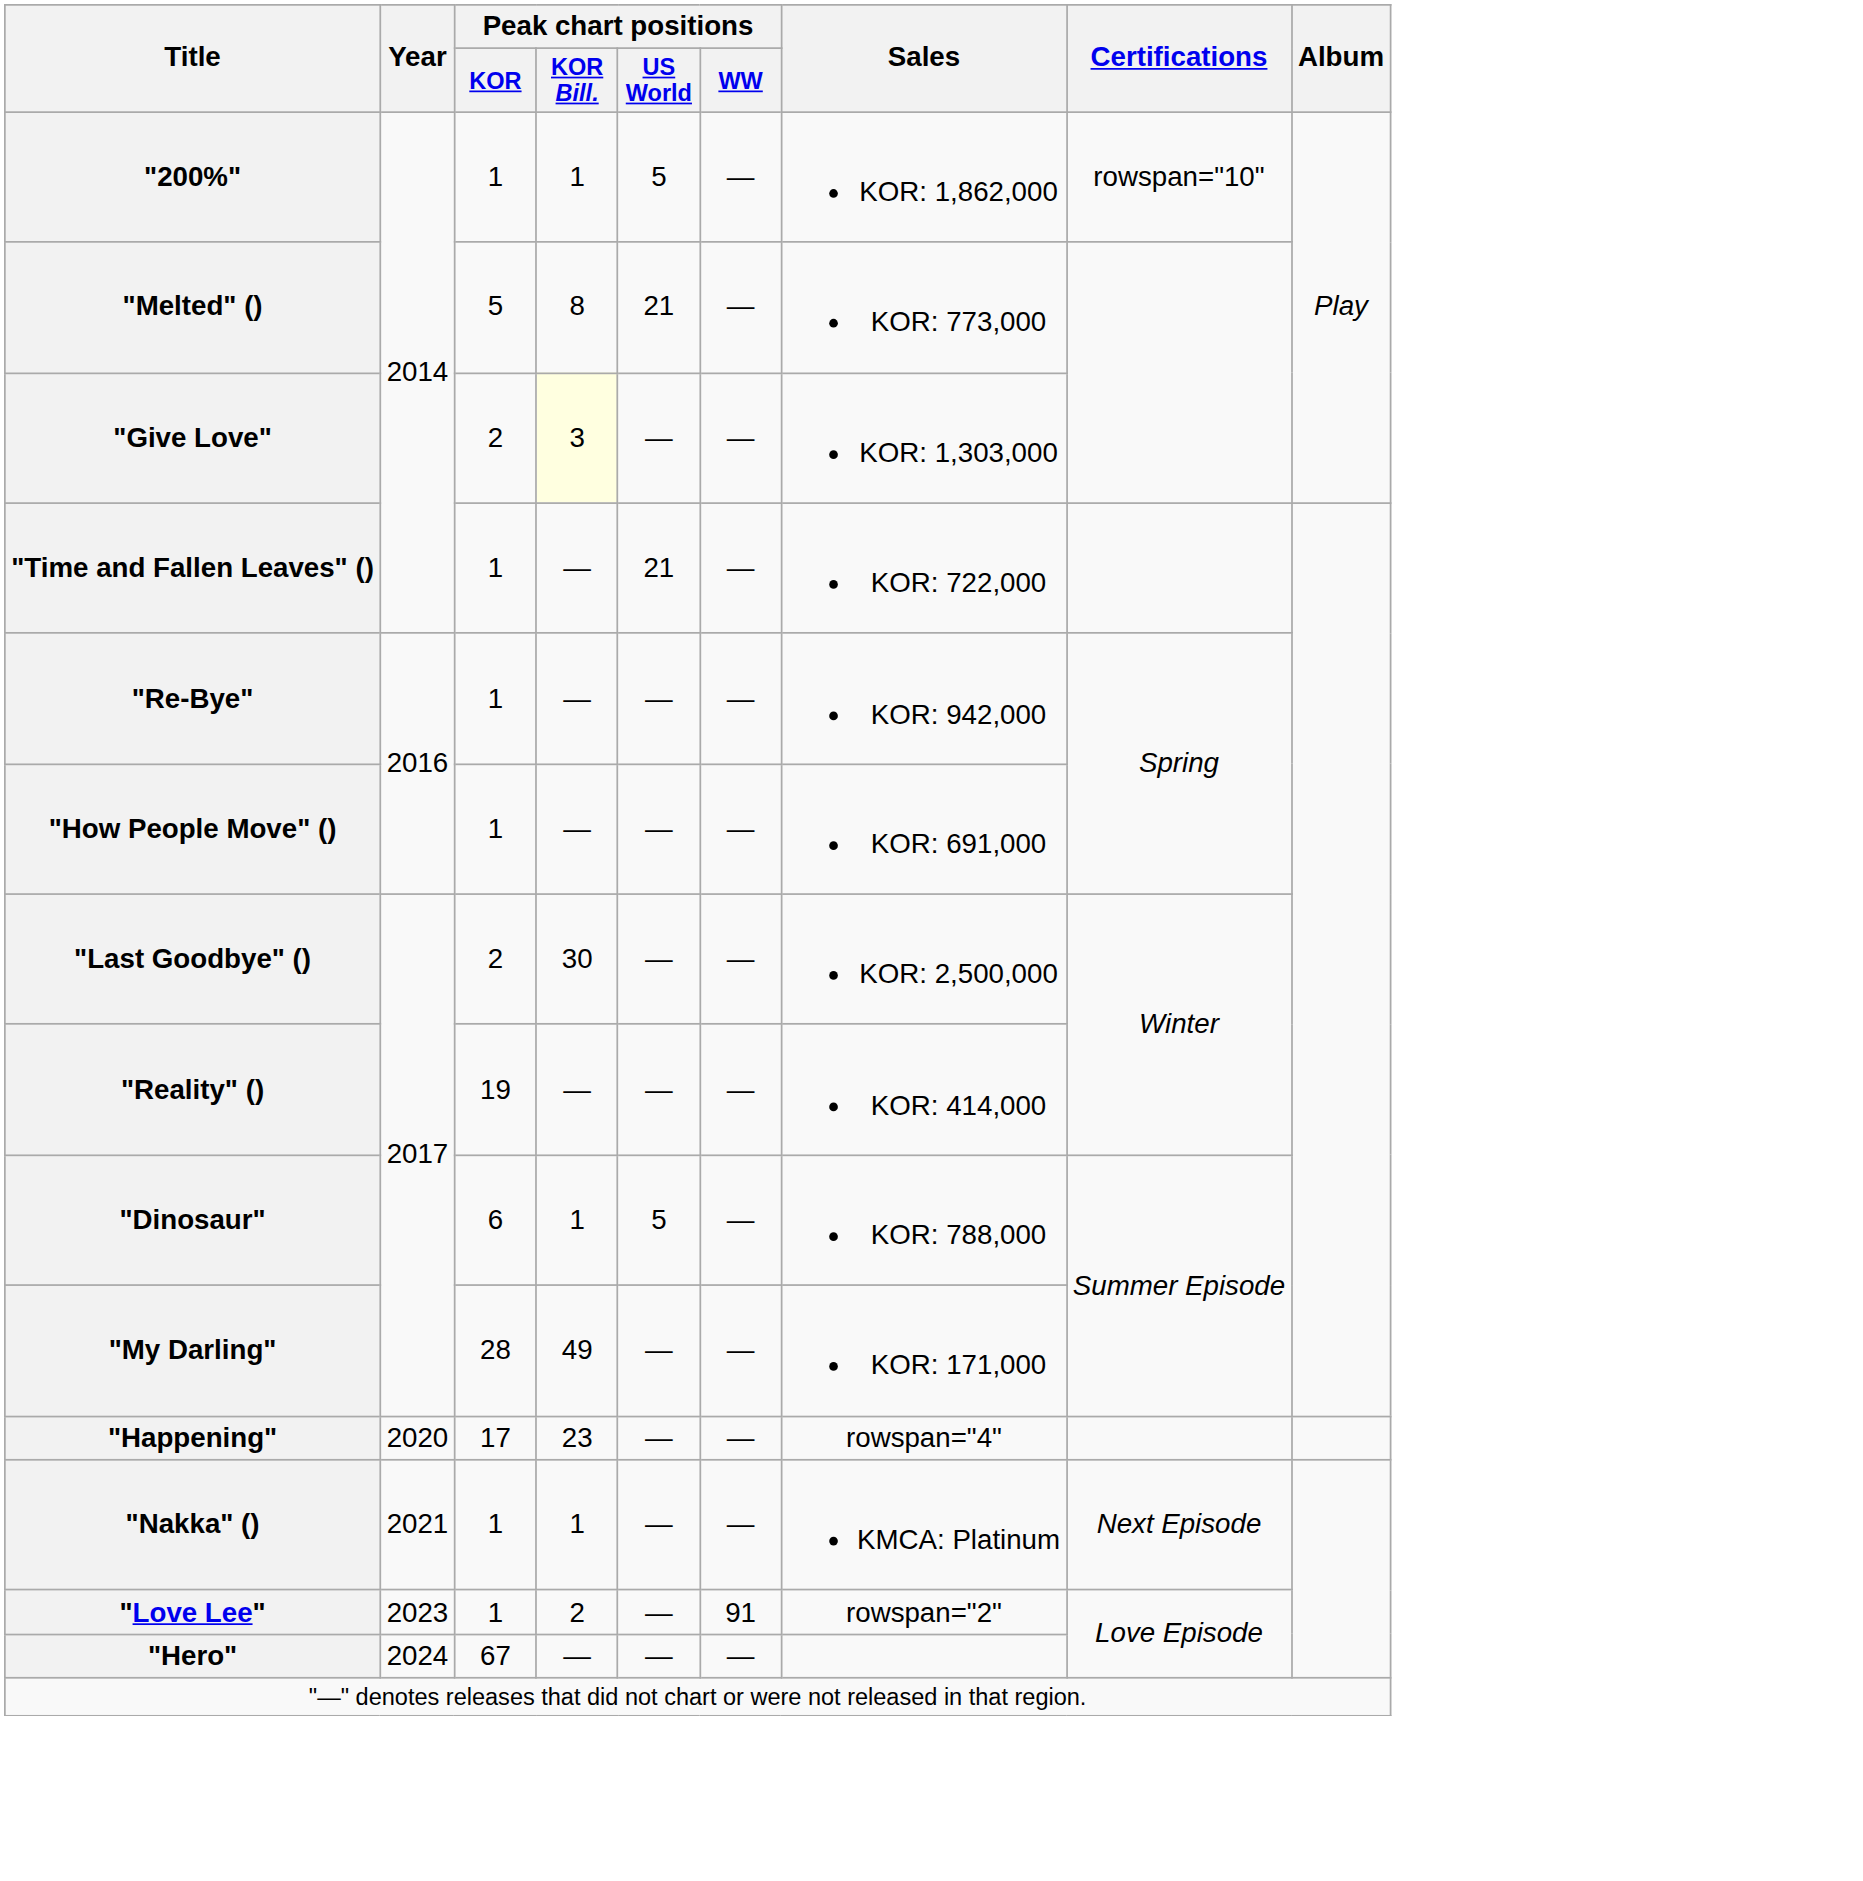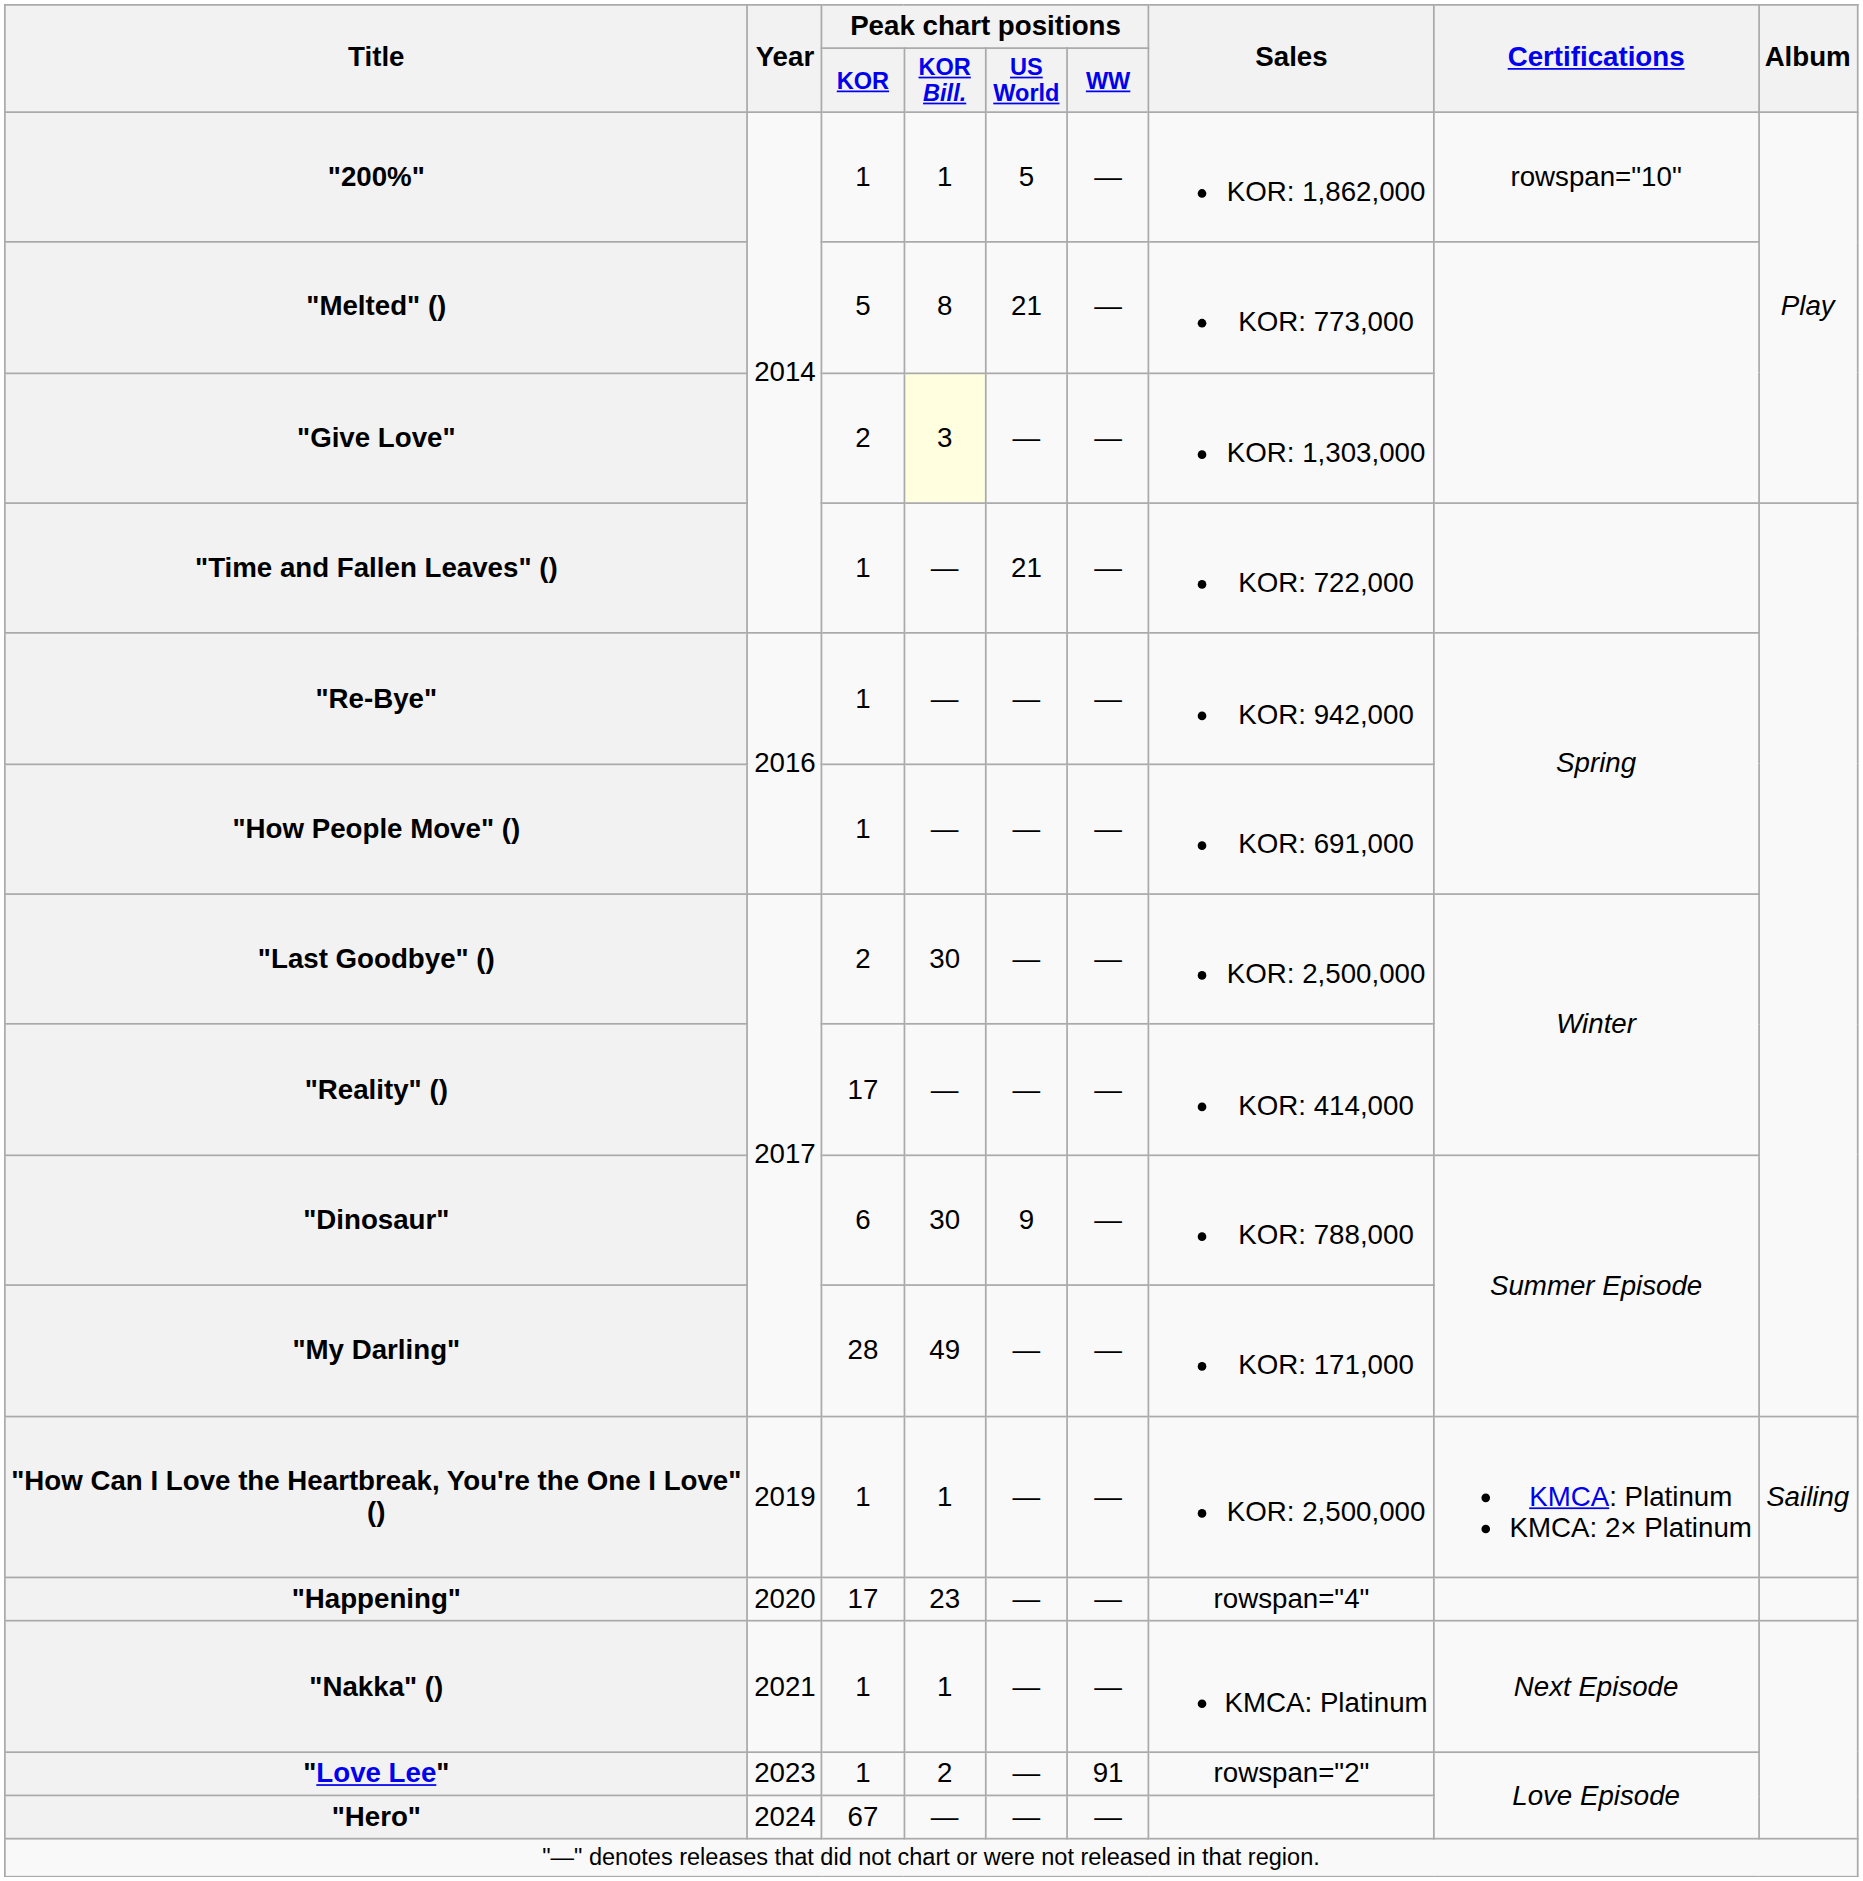"Reality" () | Peak chart positions / KOR: 19 -> 17
"Dinosaur" | Peak chart positions / KOR Bill.: 1 -> 30
"Dinosaur" | Peak chart positions / US World: 5 -> 9
+ row: "How Can I Love the Heartbreak, You're the One I Love" () | 2019 | 1 | 1 | — | — | KOR: 2,500,000 | KMCA: Platinum KMCA: 2× Platinum | Sailing
